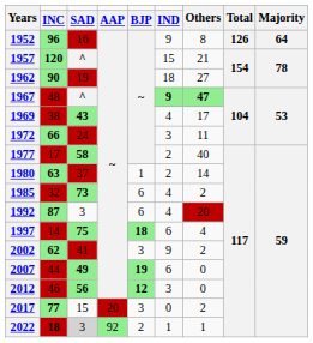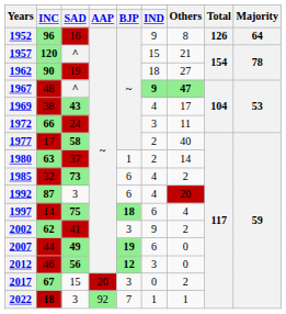2017 | INC: 77 -> 67
2022 | SAD: lightgrey background -> no background
2022 | BJP: 2 -> 7
